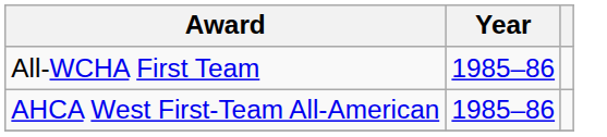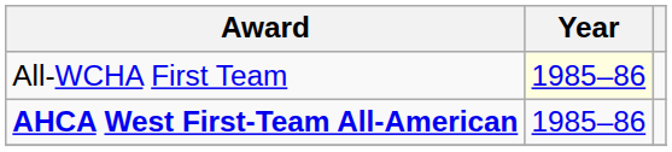row 2 | Year: no background -> lightyellow background
row 3 | Award: normal -> bold
